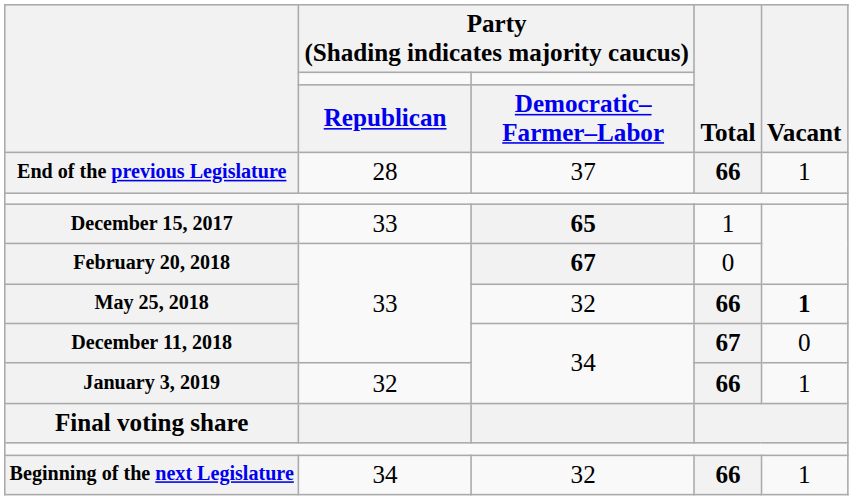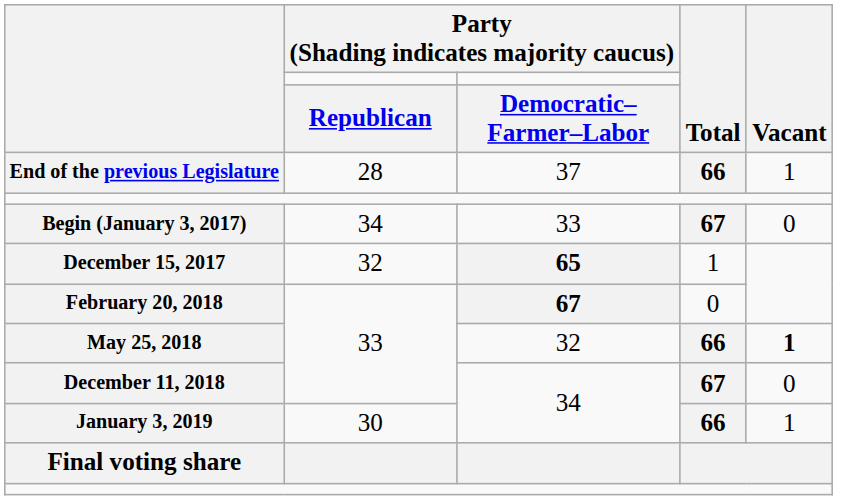+ row: Begin (January 3, 2017) | 34 | 33 | 67 | 0
December 15, 2017 | column 2: 33 -> 32
January 3, 2019 | column 2: 32 -> 30
- row: Beginning of the next Legislature | 34 | 32 | 66 | 1
